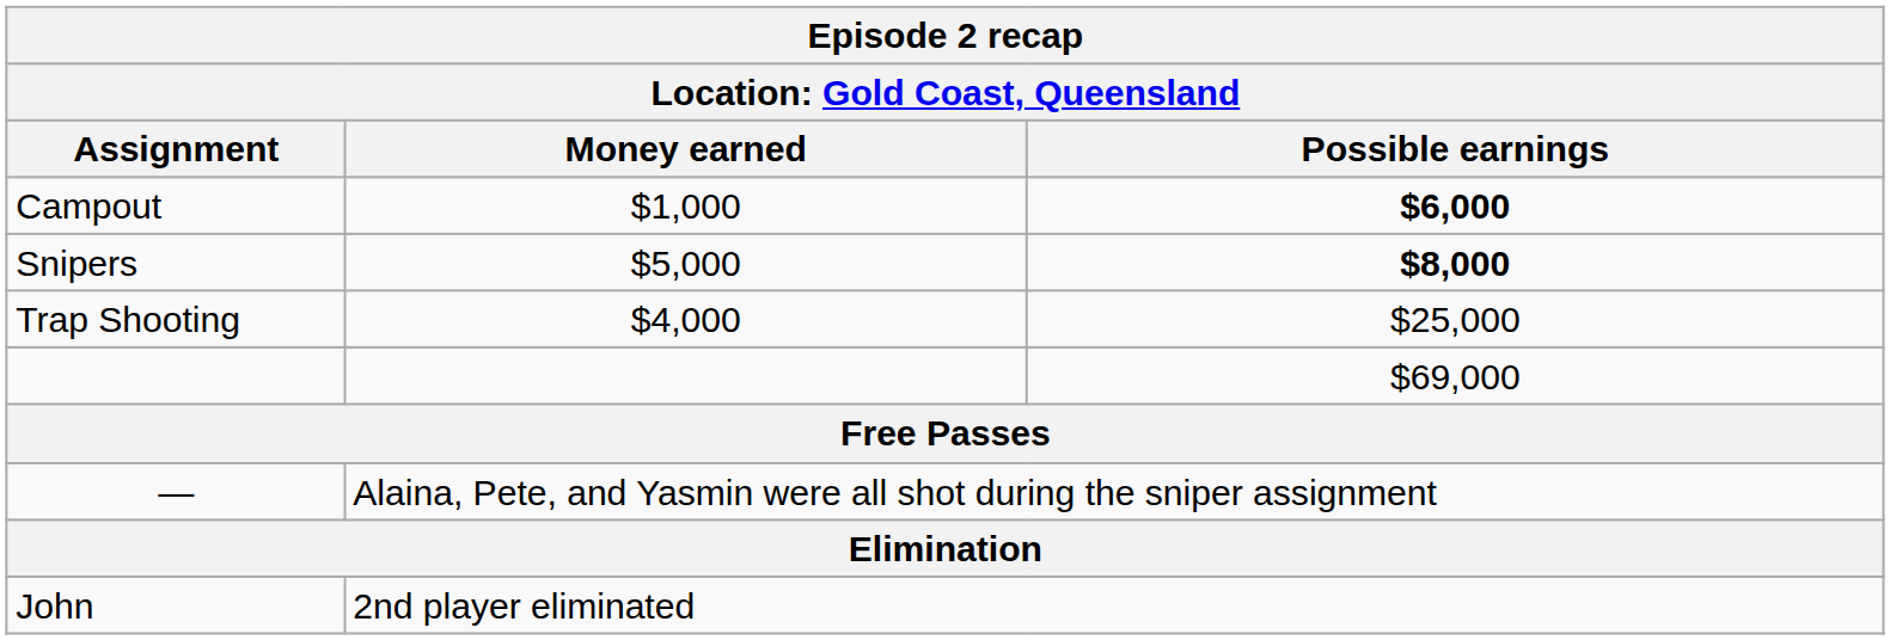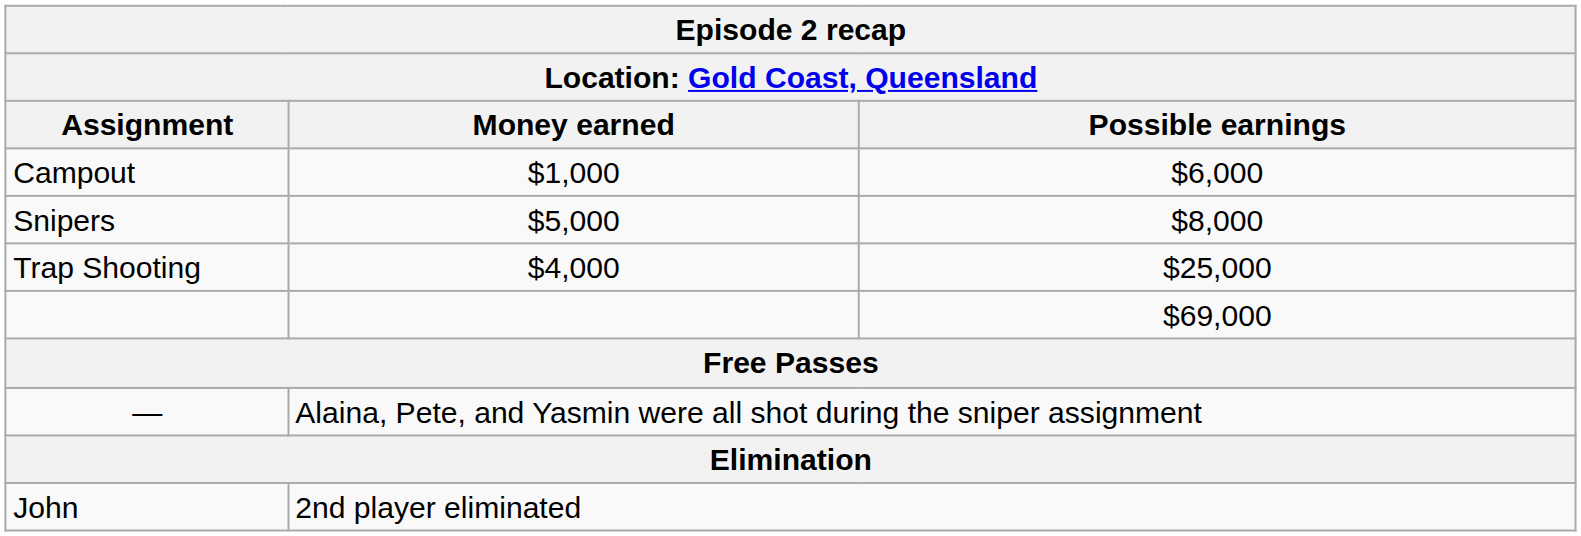Campout | Possible earnings: bold -> normal
Snipers | Possible earnings: bold -> normal
